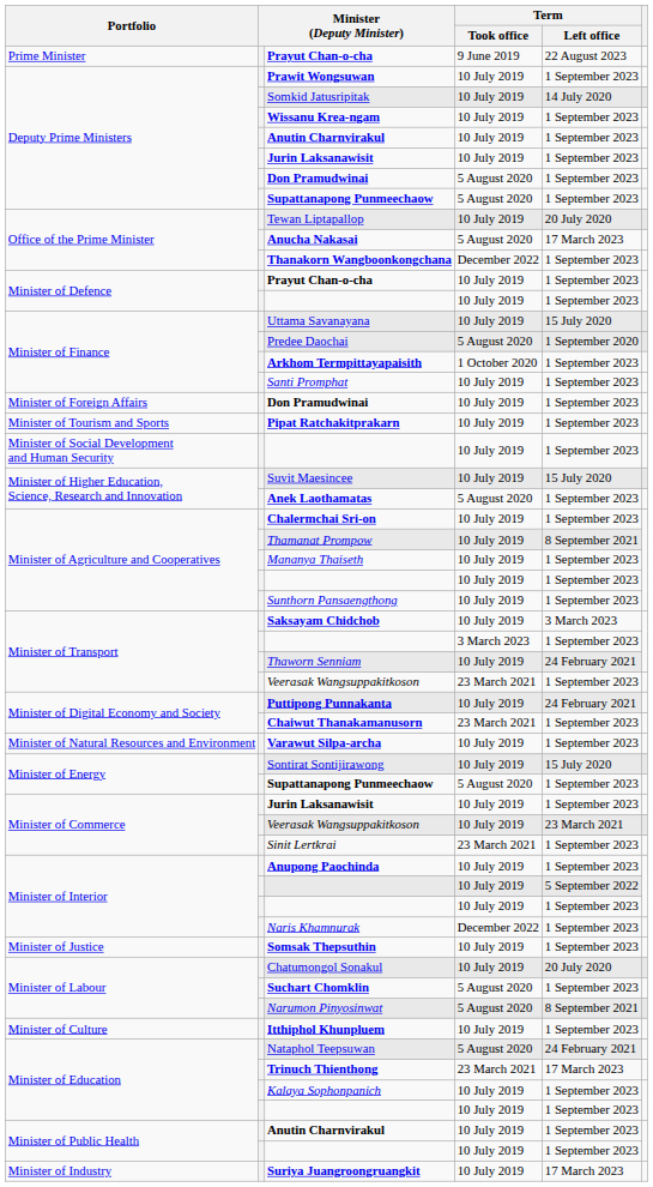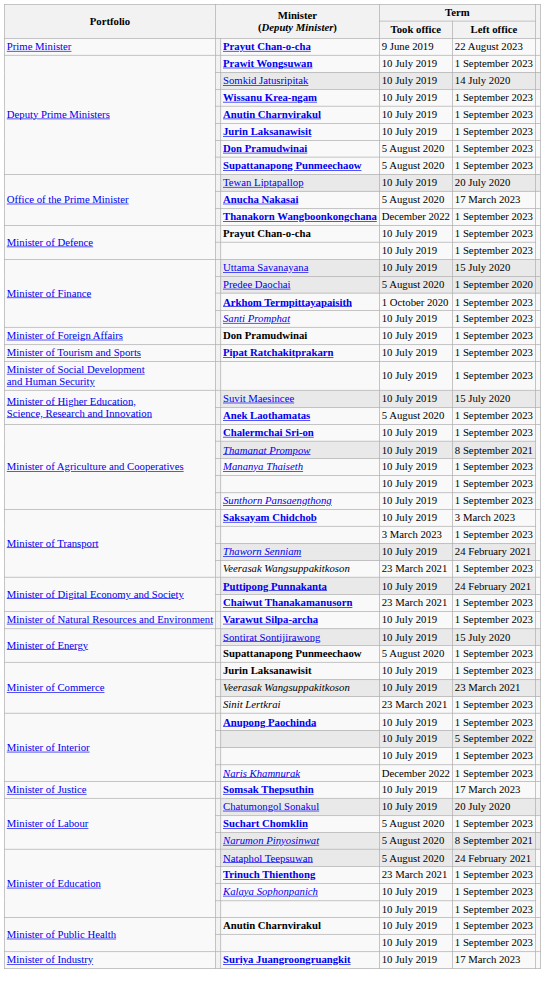Somsak Thepsuthin | Term / Left office: 1 September 2023 -> 17 March 2023
- row: Minister of Culture | Itthiphol Khunpluem | 10 July 2019 | 1 September 2023
Trinuch Thienthong | Term / Left office: 17 March 2023 -> 1 September 2023
